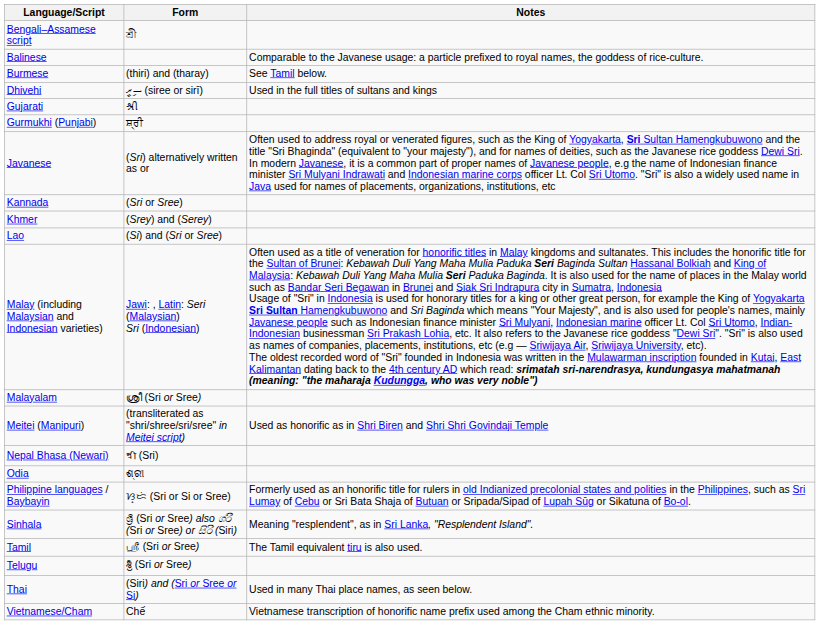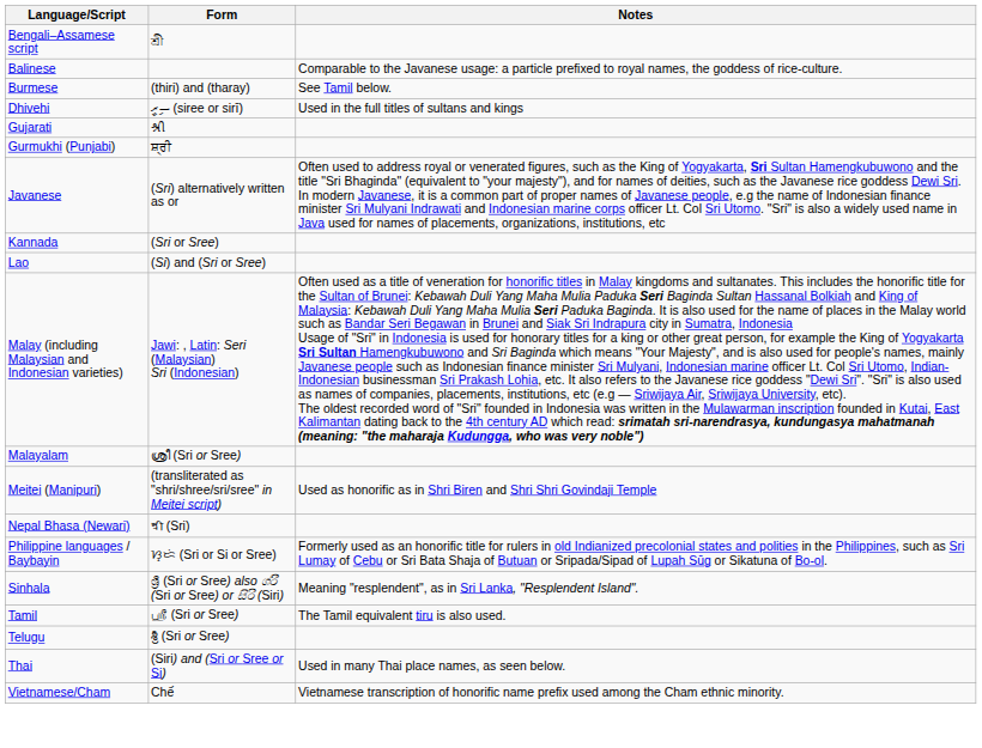- row: Khmer | (Srey) and (Serey)
- row: Odia | ଶ୍ରୀ
